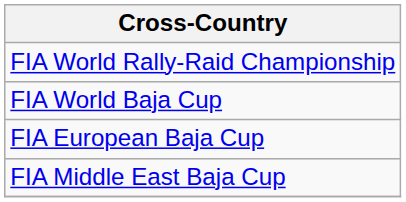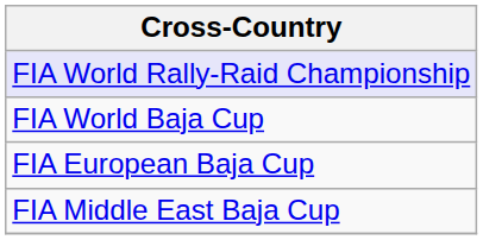row 2 | column 1: no background -> lavender background
